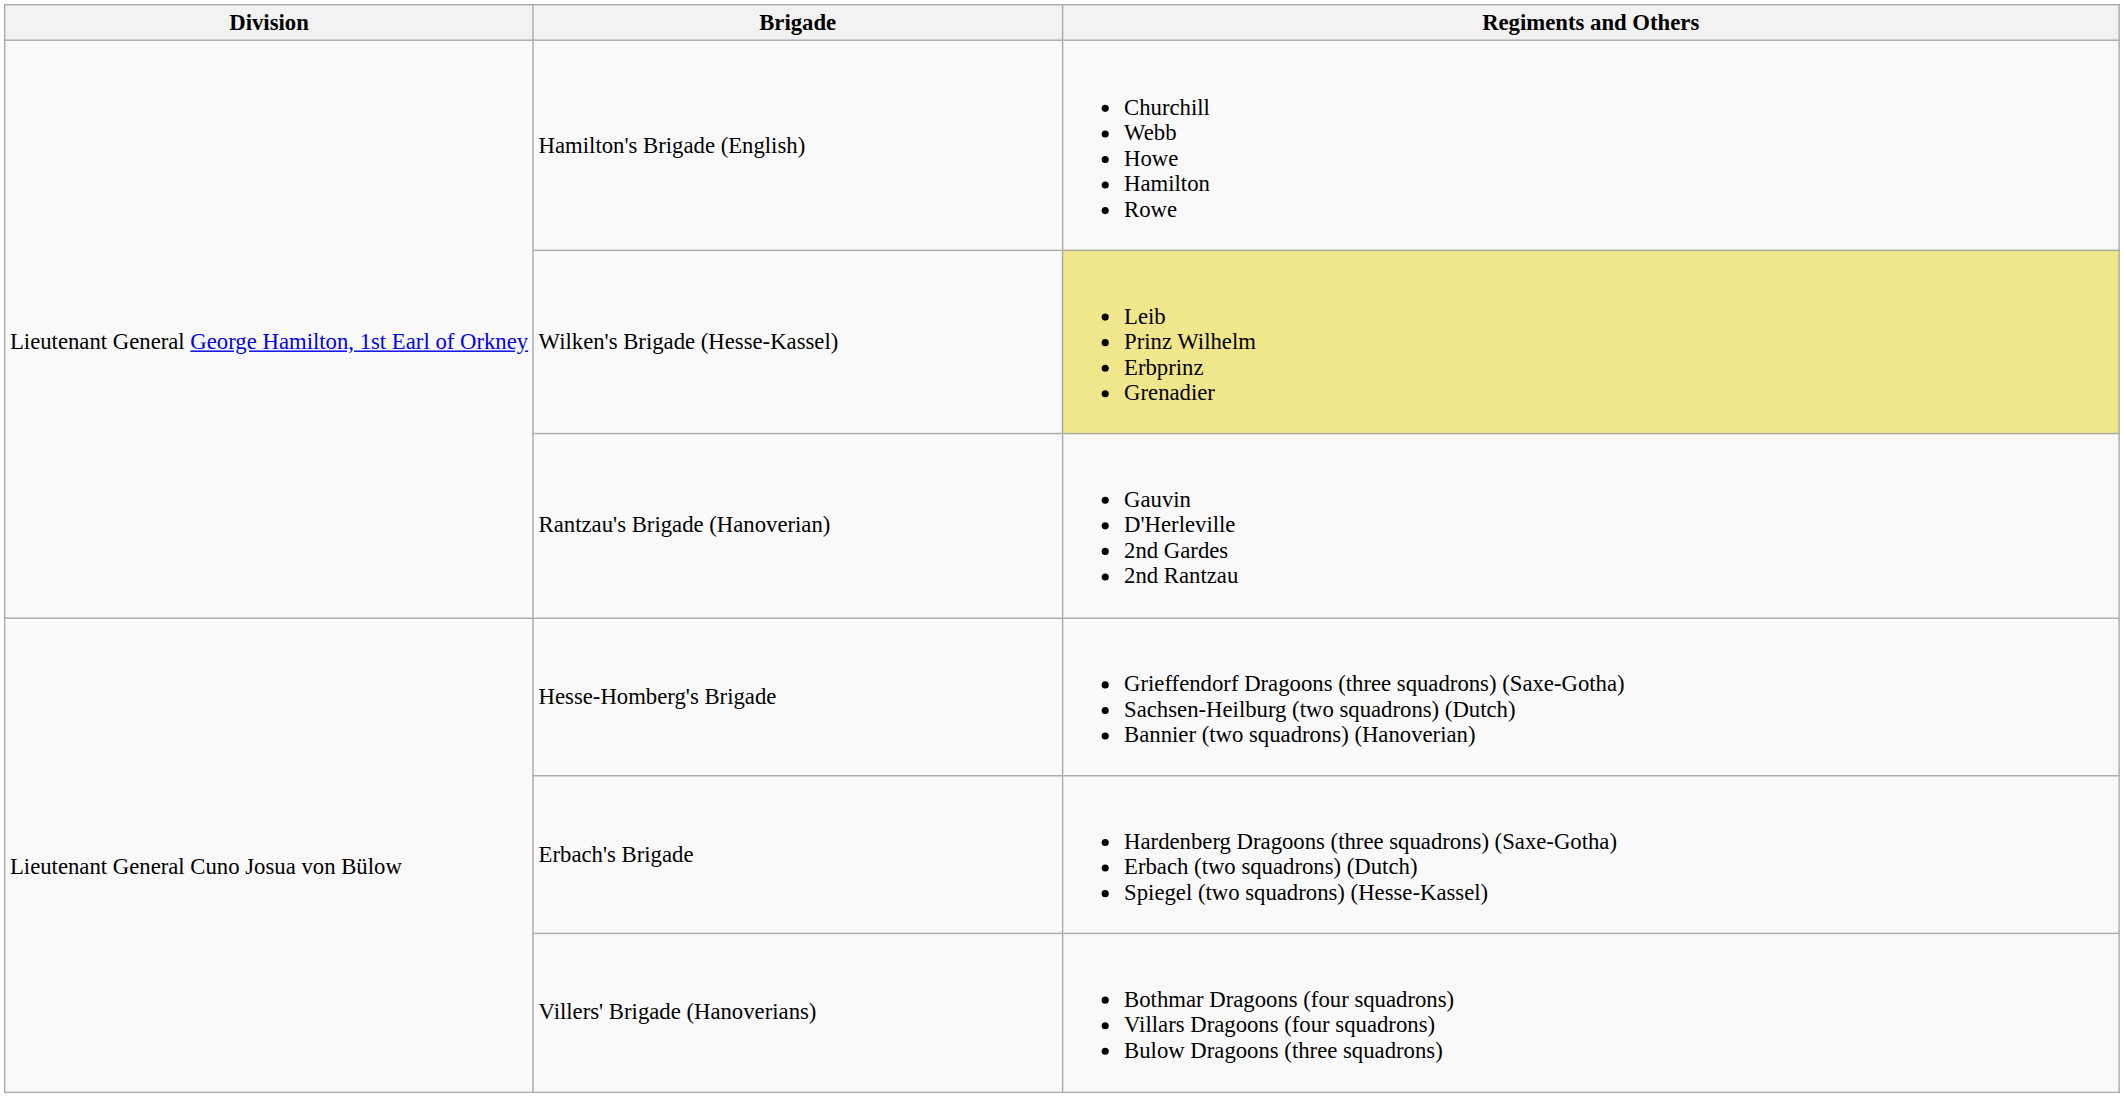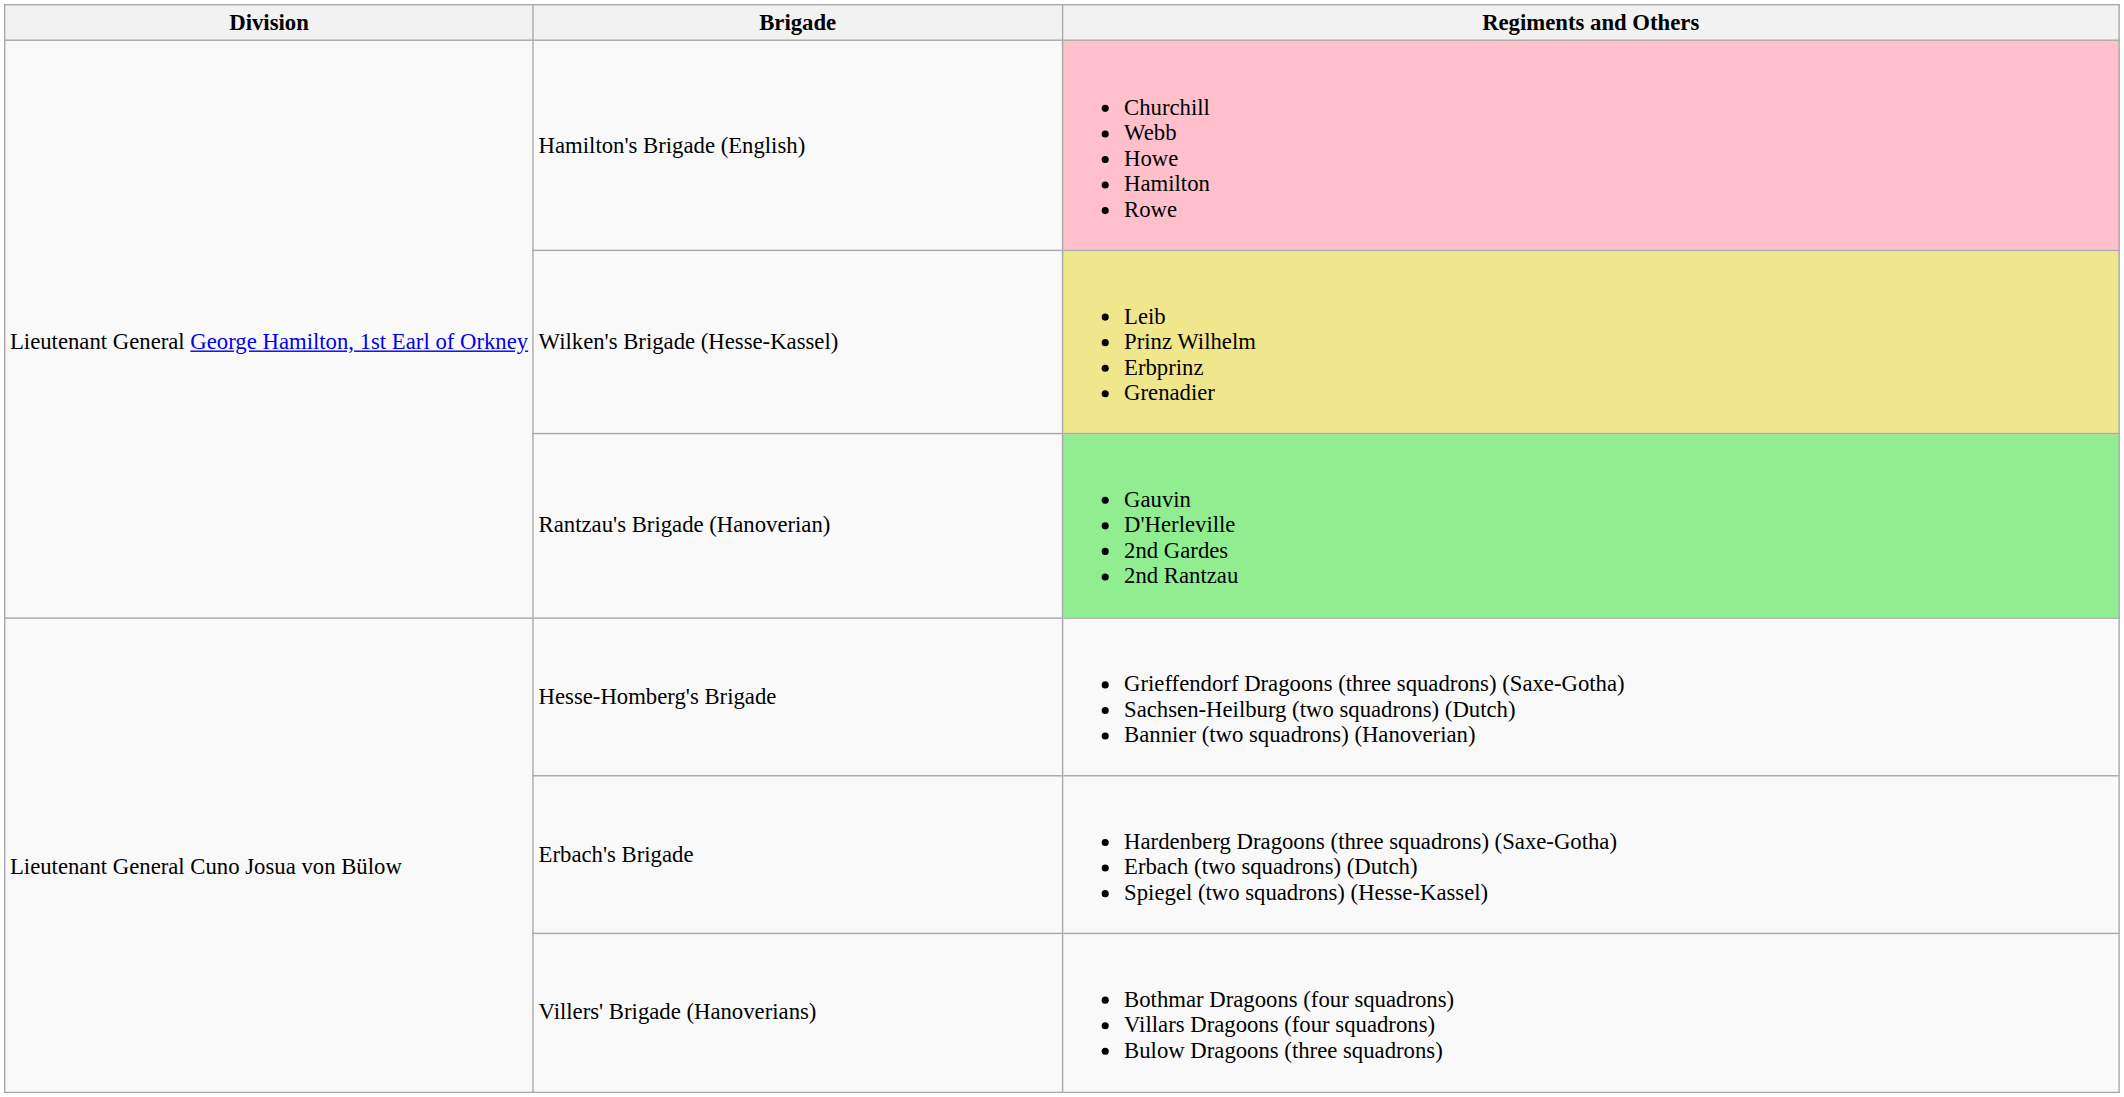Hamilton's Brigade (English) | Regiments and Others: no background -> pink background
Rantzau's Brigade (Hanoverian) | Regiments and Others: no background -> lightgreen background
